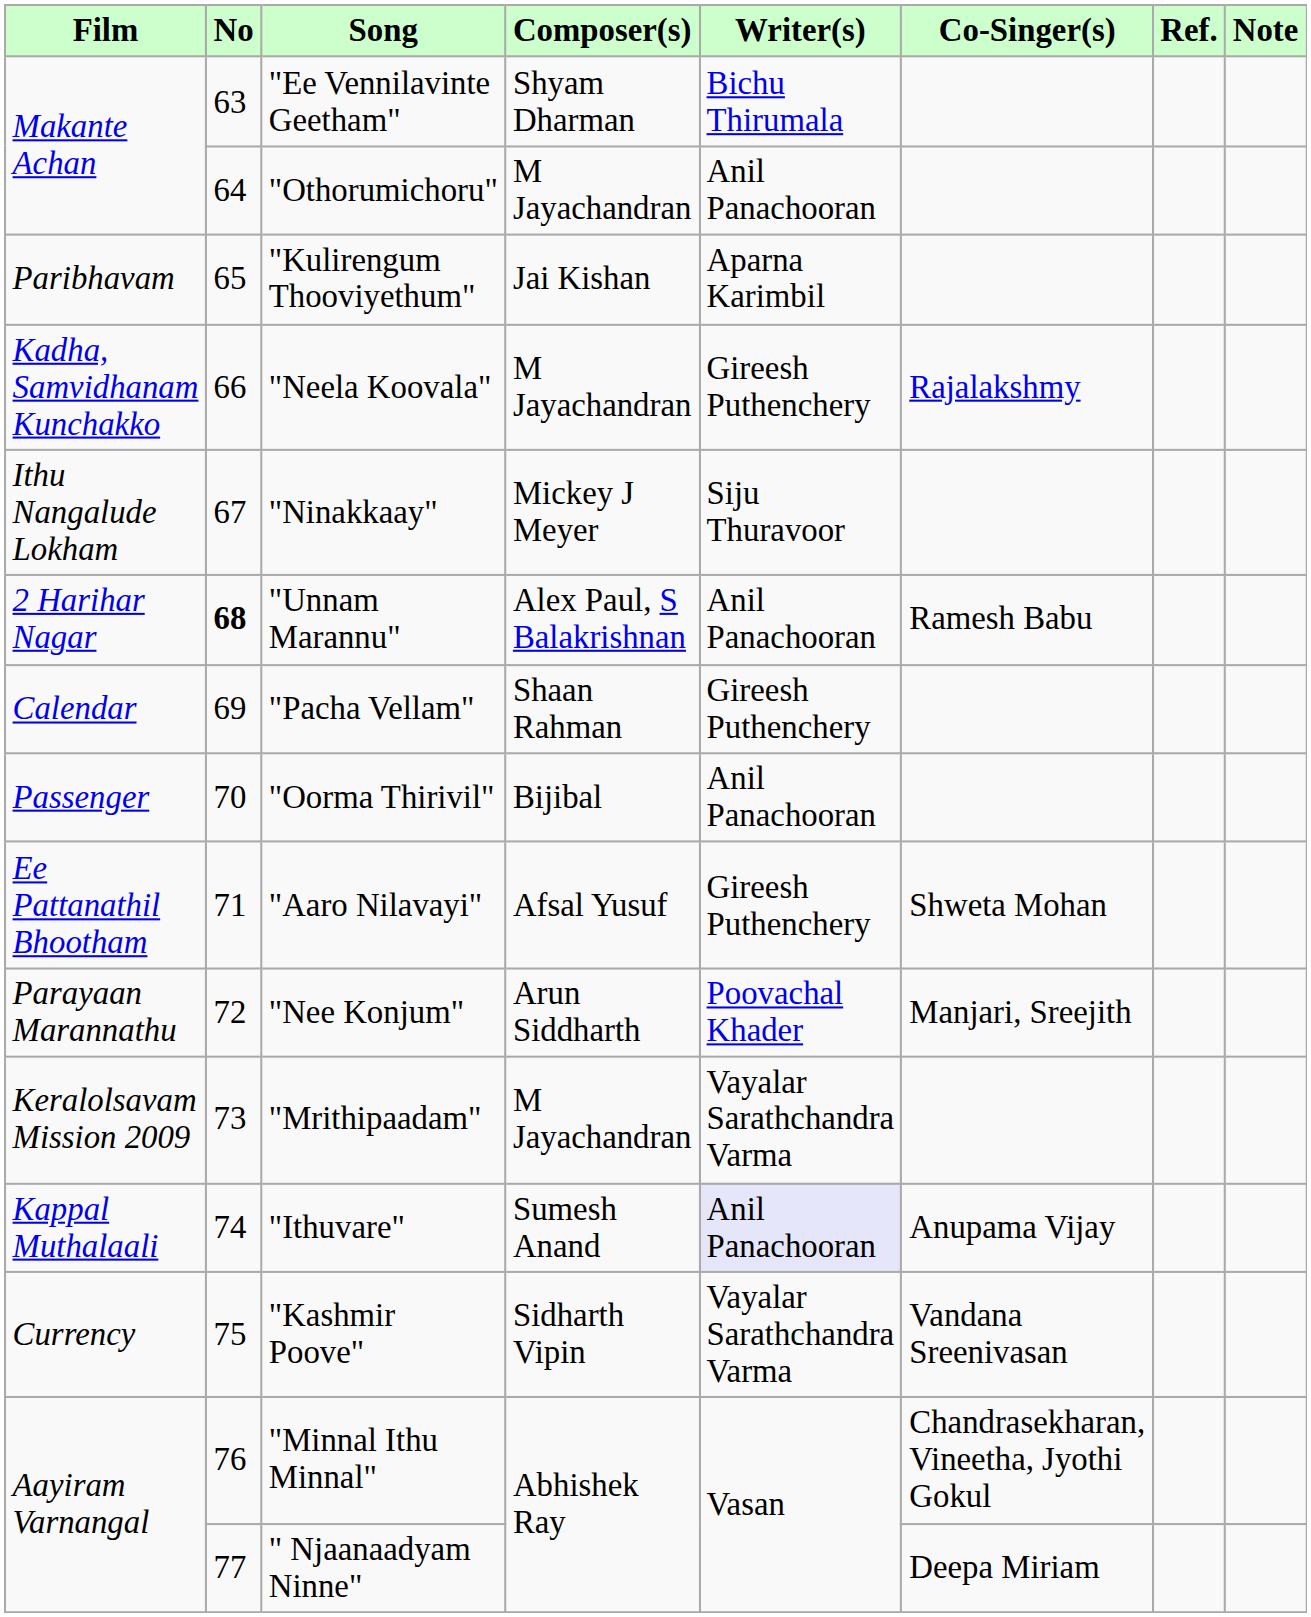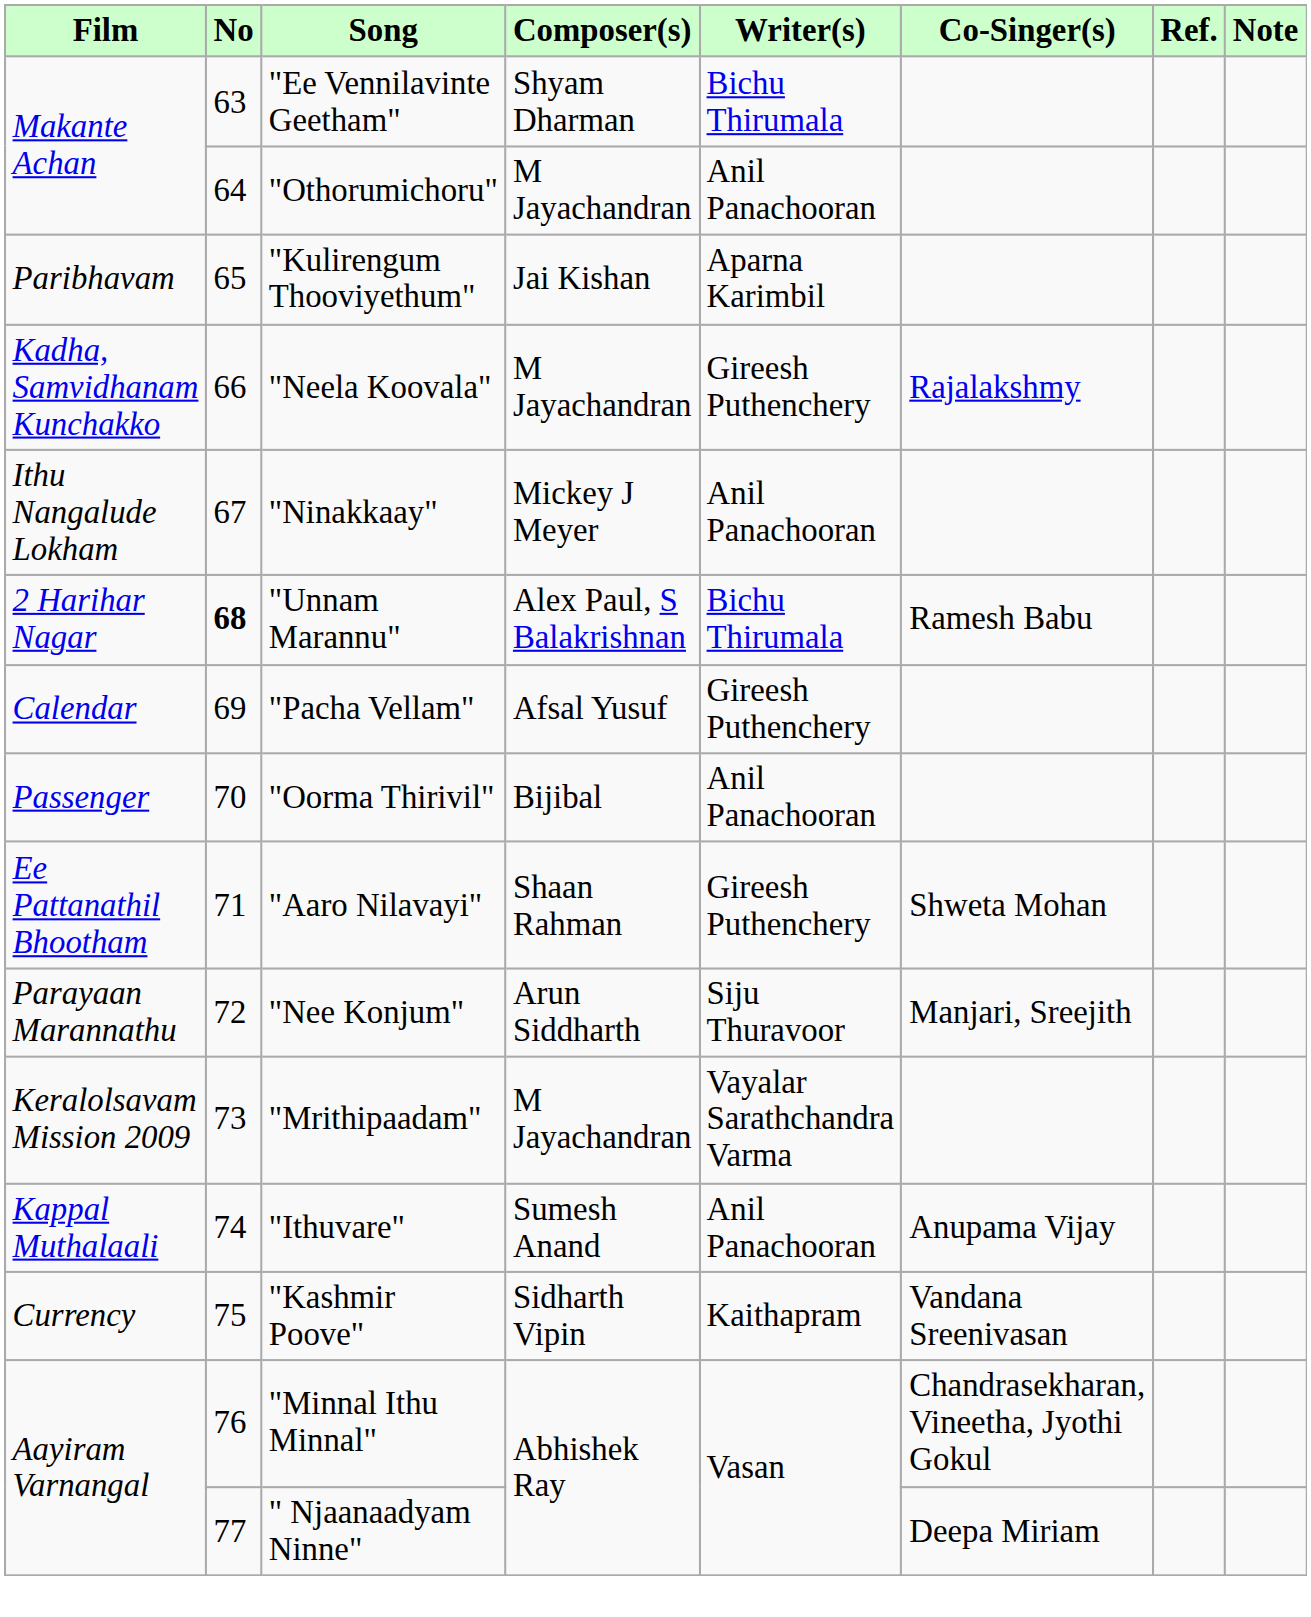"Ninakkaay" | Writer(s): Siju Thuravoor -> Anil Panachooran
"Unnam Marannu" | Writer(s): Anil Panachooran -> Bichu Thirumala
"Pacha Vellam" | Composer(s): Shaan Rahman -> Afsal Yusuf
"Aaro Nilavayi" | Composer(s): Afsal Yusuf -> Shaan Rahman
"Nee Konjum" | Writer(s): Poovachal Khader -> Siju Thuravoor
"Ithuvare" | Writer(s): lavender background -> no background
"Kashmir Poove" | Writer(s): Vayalar Sarathchandra Varma -> Kaithapram
